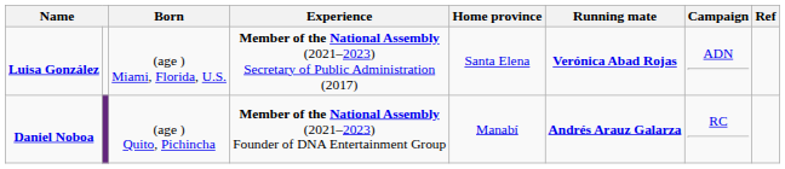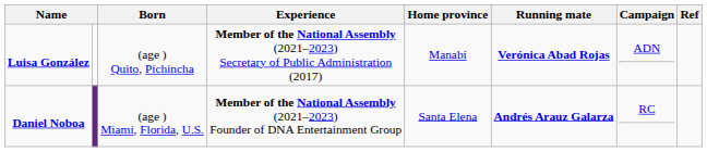Luisa González | Born: (age ) Miami, Florida, U.S. -> (age ) Quito, Pichincha
Luisa González | Home province: Santa Elena -> Manabí
Daniel Noboa | Born: (age ) Quito, Pichincha -> (age ) Miami, Florida, U.S.
Daniel Noboa | Home province: Manabí -> Santa Elena
